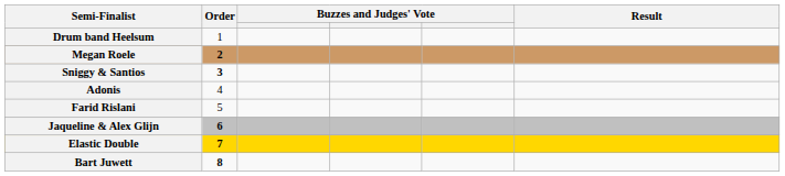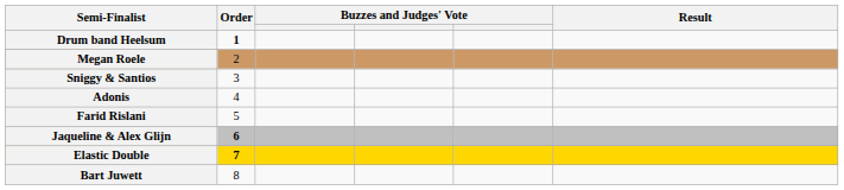Drum band Heelsum | Order: normal -> bold
Megan Roele | Order: bold -> normal
Sniggy & Santios | Order: bold -> normal
Bart Juwett | Order: bold -> normal
